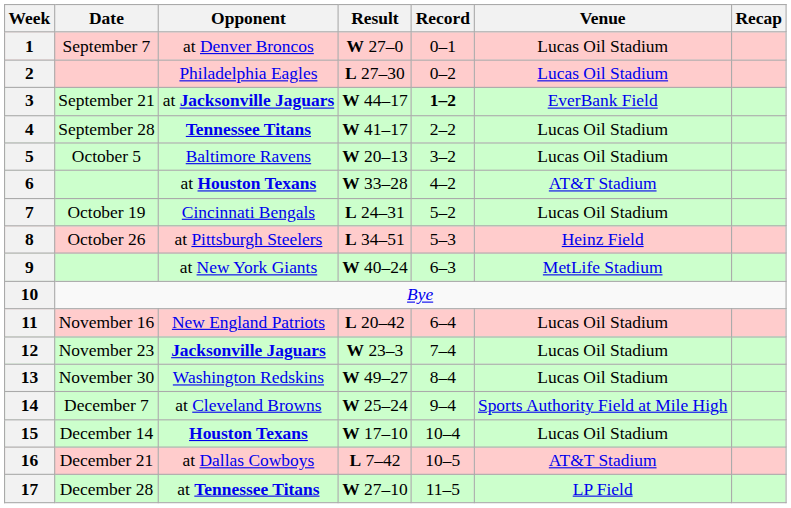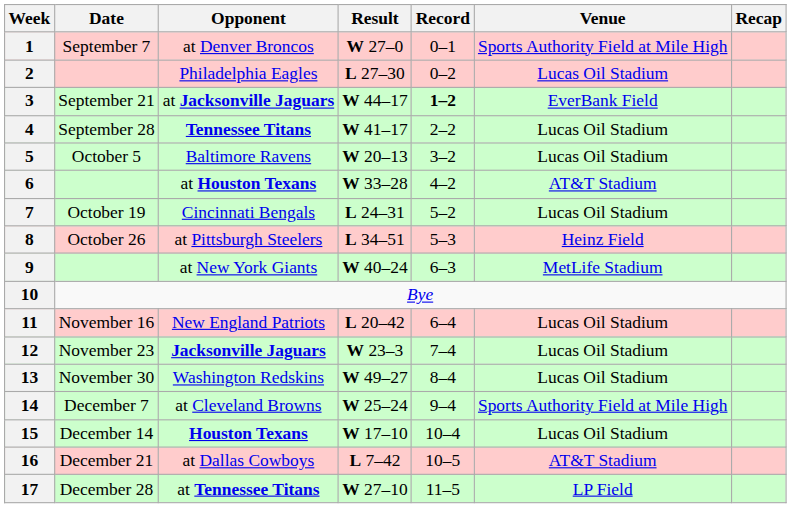1 | Venue: Lucas Oil Stadium -> Sports Authority Field at Mile High
